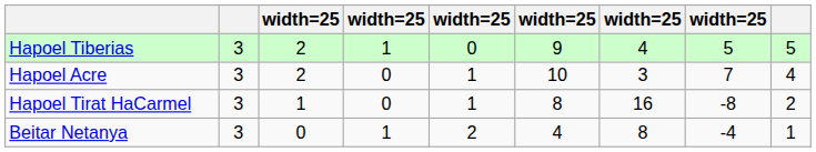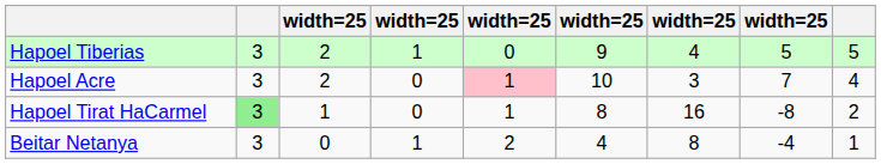Hapoel Acre | column 5: no background -> pink background
Hapoel Tirat HaCarmel | column 2: no background -> lightgreen background
